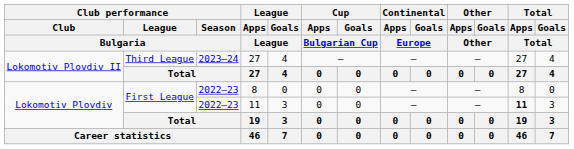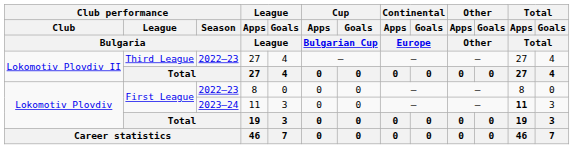row 4 | Club performance / Season / Bulgaria: 2023–24 -> 2022–23
row 7 | Club performance / Season / Bulgaria: 2022–23 -> 2023–24
